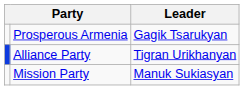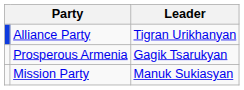rows swapped: Prosperous Armenia <-> Alliance Party
